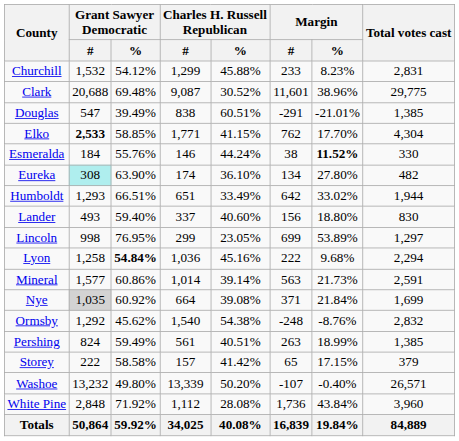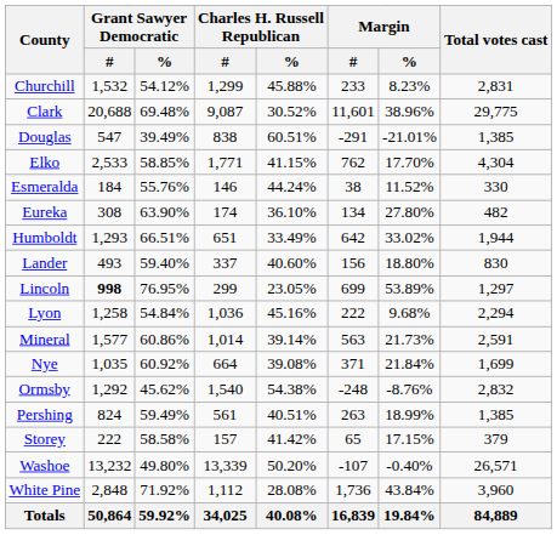Elko | Grant Sawyer Democratic / #: bold -> normal
Esmeralda | Margin / %: bold -> normal
Eureka | Grant Sawyer Democratic / #: paleturquoise background -> no background
Lincoln | Grant Sawyer Democratic / #: normal -> bold
Lyon | Grant Sawyer Democratic / %: bold -> normal
Nye | Grant Sawyer Democratic / #: lightgrey background -> no background
